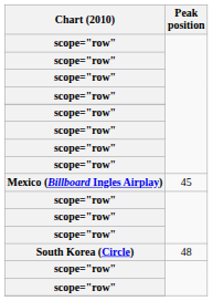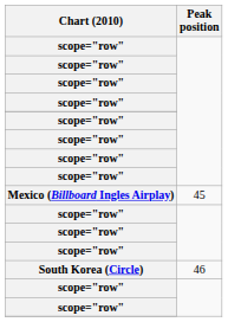South Korea (Circle) | Peak position: 48 -> 46
